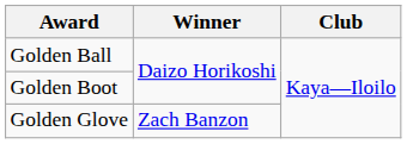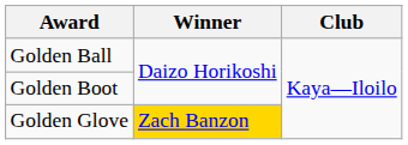Golden Glove | Winner: no background -> gold background
